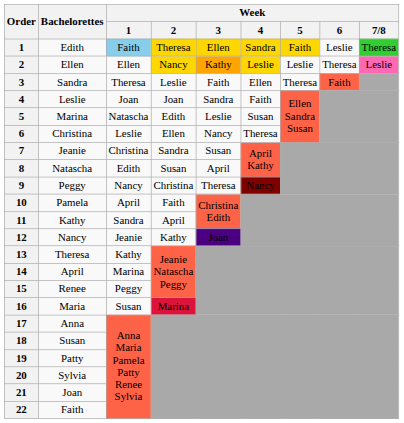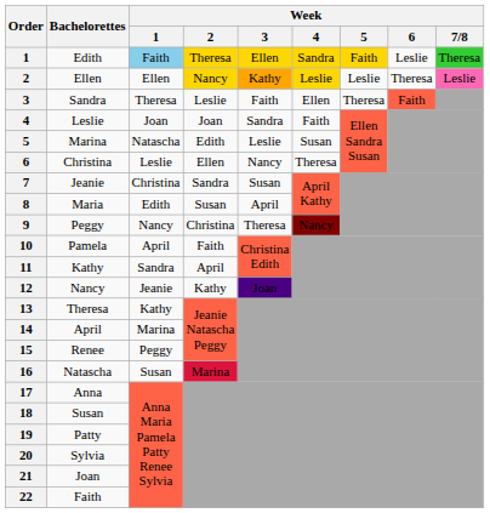8 | Bachelorettes: Natascha -> Maria
16 | Bachelorettes: Maria -> Natascha
